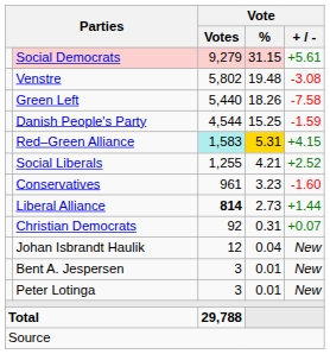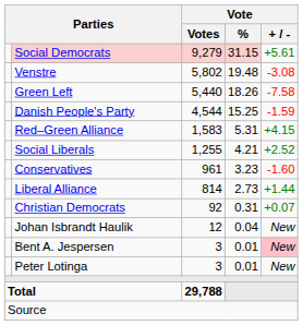Red–Green Alliance | Vote / Votes: paleturquoise background -> no background
Red–Green Alliance | Vote / %: gold background -> no background
Liberal Alliance | Vote / Votes: bold -> normal
Bent A. Jespersen | Vote / + / -: no background -> pink background
